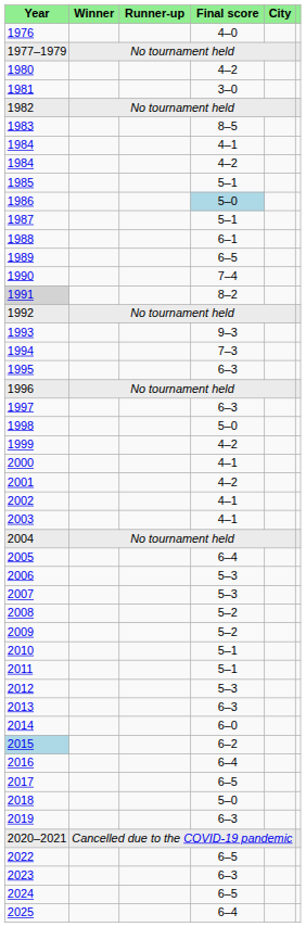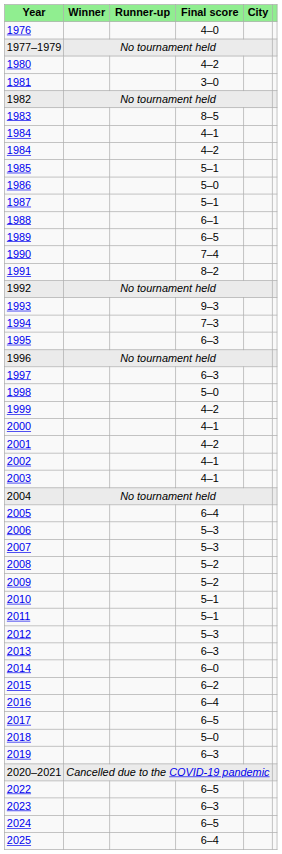1986 | Final score: lightblue background -> no background
1991 | Year: lightgrey background -> no background
2015 | Year: lightblue background -> no background
